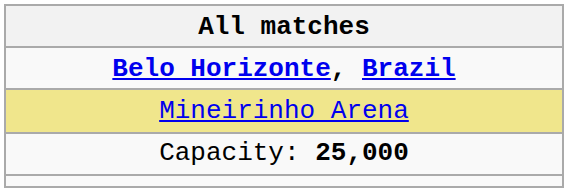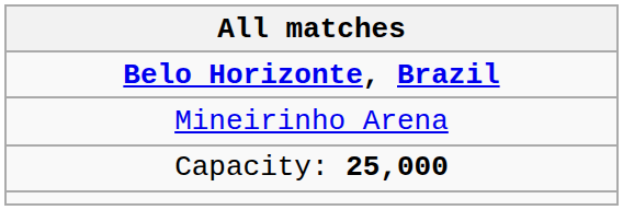row 3 | column 1: khaki background -> no background
